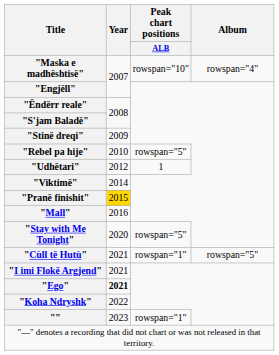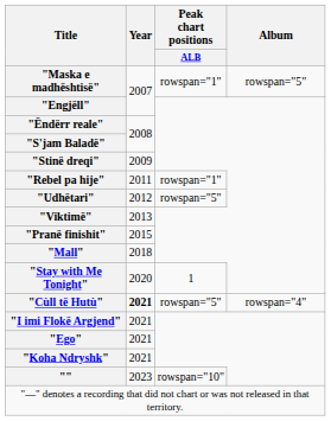"Maska e madhështisë" | Peak chart positions / ALB: rowspan="10" -> rowspan="1"
"Maska e madhështisë" | Album: rowspan="4" -> rowspan="5"
"Rebel pa hije" | Year: 2010 -> 2011
"Rebel pa hije" | Peak chart positions / ALB: rowspan="5" -> rowspan="1"
"Udhëtari" | Peak chart positions / ALB: 1 -> rowspan="5"
"Viktimë" | Year: 2014 -> 2013
"Pranë finishit" | Year: gold background -> no background
"Mall" | Year: 2016 -> 2018
"Stay with Me Tonight" | Peak chart positions / ALB: rowspan="5" -> 1
"Cùll të Hutù" | Year: normal -> bold
"Cùll të Hutù" | Peak chart positions / ALB: rowspan="1" -> rowspan="5"
"Cùll të Hutù" | Album: rowspan="5" -> rowspan="4"
"Ego" | Year: bold -> normal
"Koha Ndryshk" | Year: 2022 -> 2021
"" | Peak chart positions / ALB: rowspan="1" -> rowspan="10"
